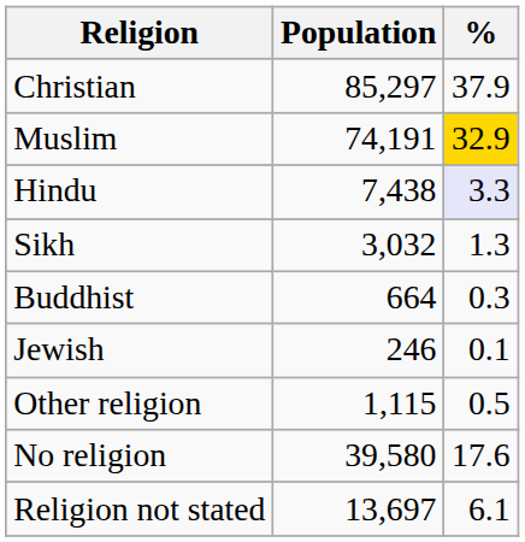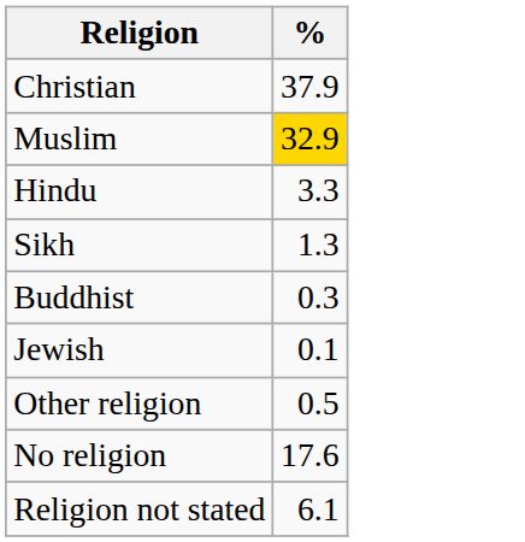- column: Population | 85,297 | 74,191 | 7,438 | 3,032 | 664 | 246 | 1,115 | 39,580 | 13,697
Hindu | %: lavender background -> no background
